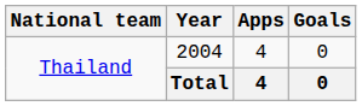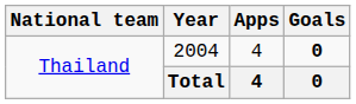Thailand / 2004 | Goals: normal -> bold
